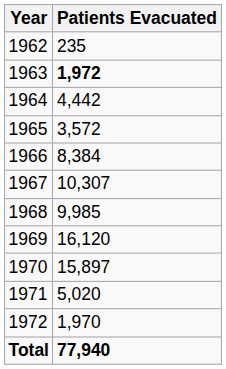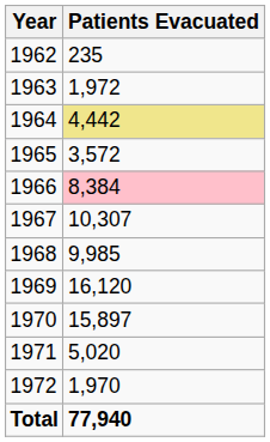1963 | Patients Evacuated: bold -> normal
1964 | Patients Evacuated: no background -> khaki background
1966 | Patients Evacuated: no background -> pink background
